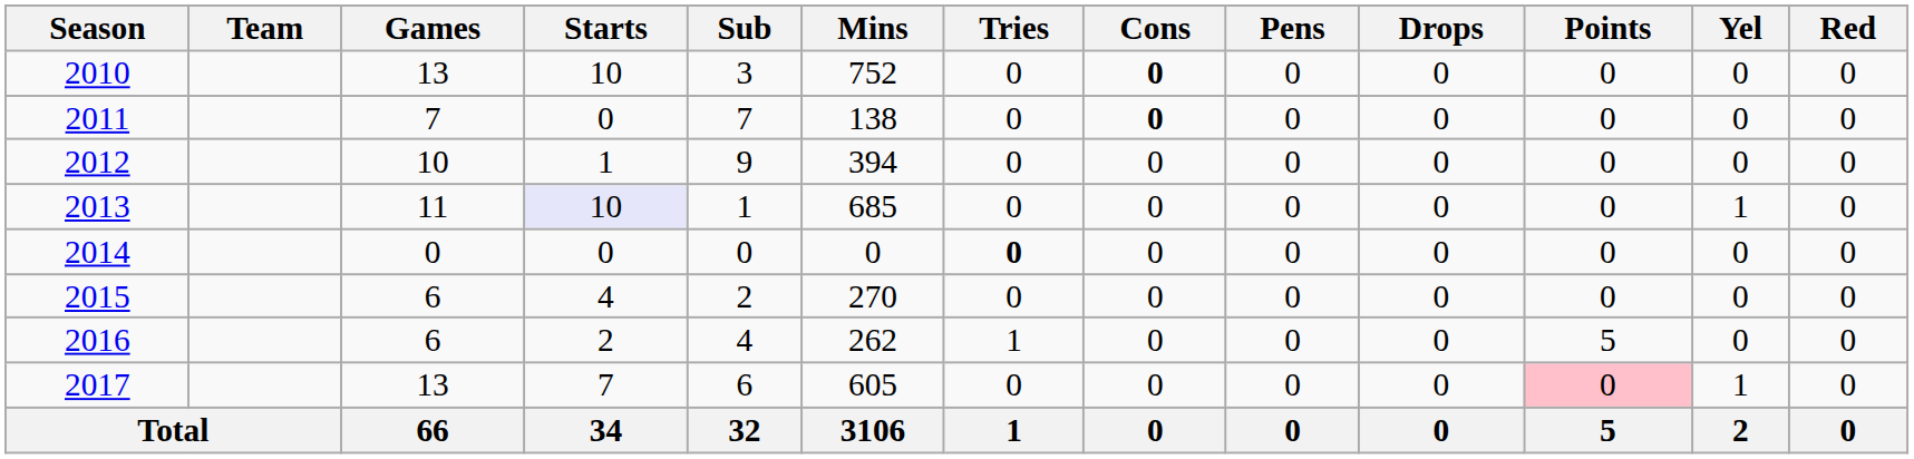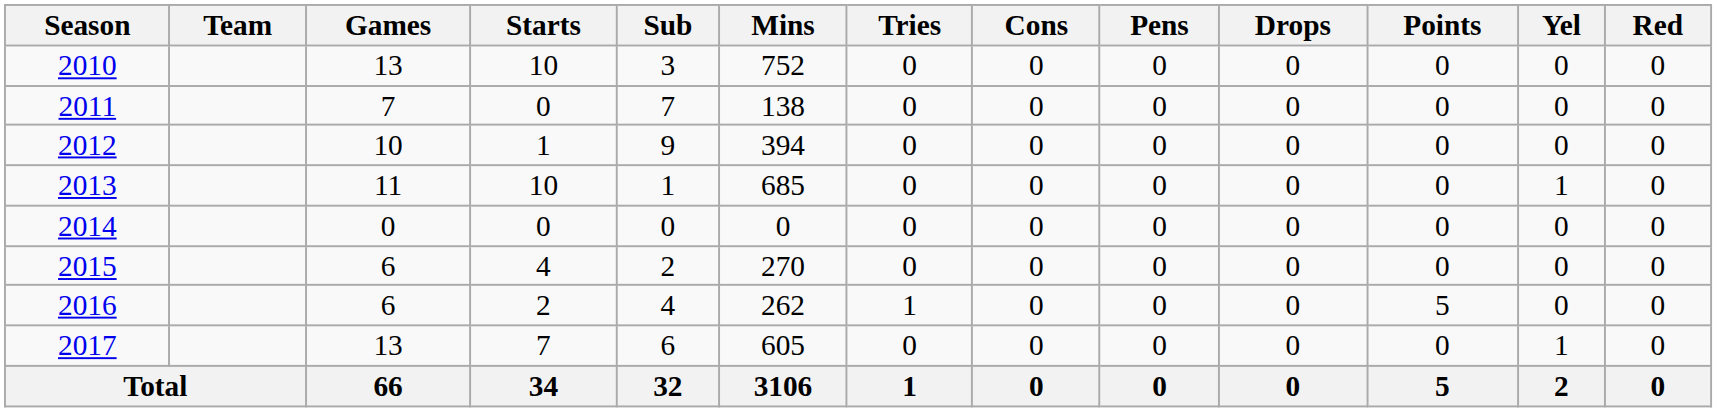2010 | Cons: bold -> normal
2011 | Cons: bold -> normal
2013 | Starts: lavender background -> no background
2014 | Tries: bold -> normal
2017 | Points: pink background -> no background
